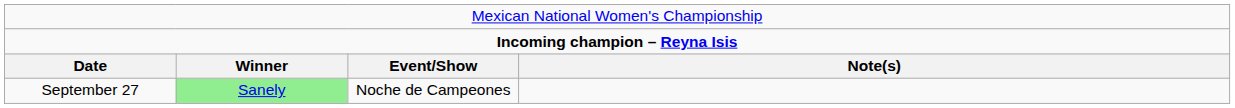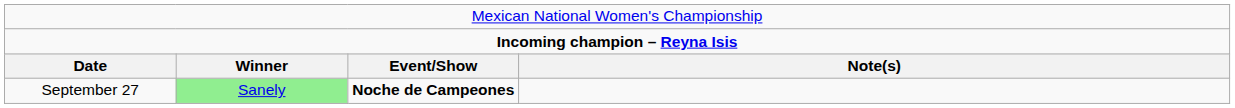September 27 | column 3: normal -> bold
